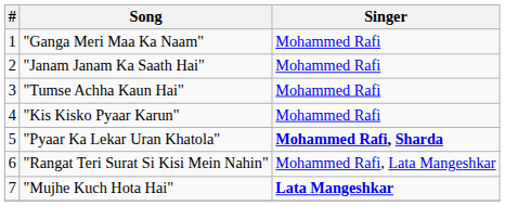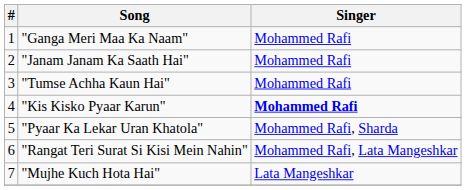"Kis Kisko Pyaar Karun" | Singer: normal -> bold
"Pyaar Ka Lekar Uran Khatola" | Singer: bold -> normal
"Mujhe Kuch Hota Hai" | Singer: bold -> normal
